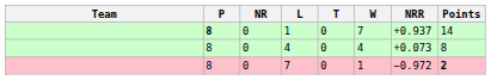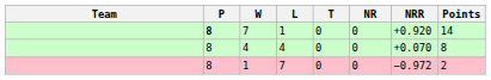columns swapped: W <-> NR
row 2 | NRR: +0.937 -> +0.920
row 3 | NRR: +0.073 -> +0.070
row 4 | Points: bold -> normal
